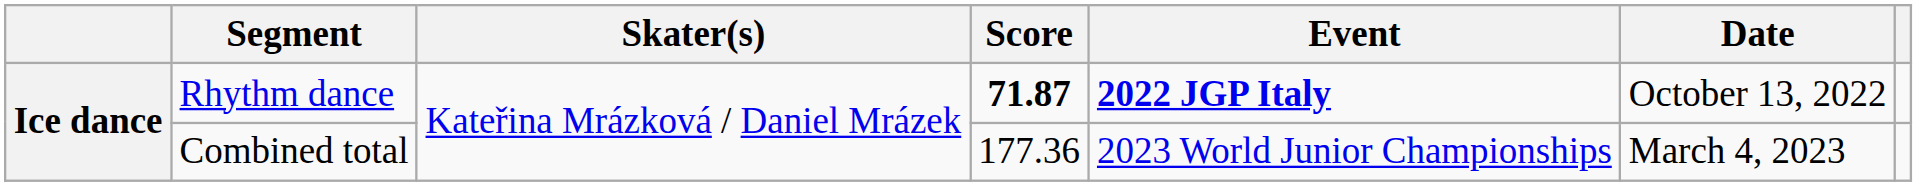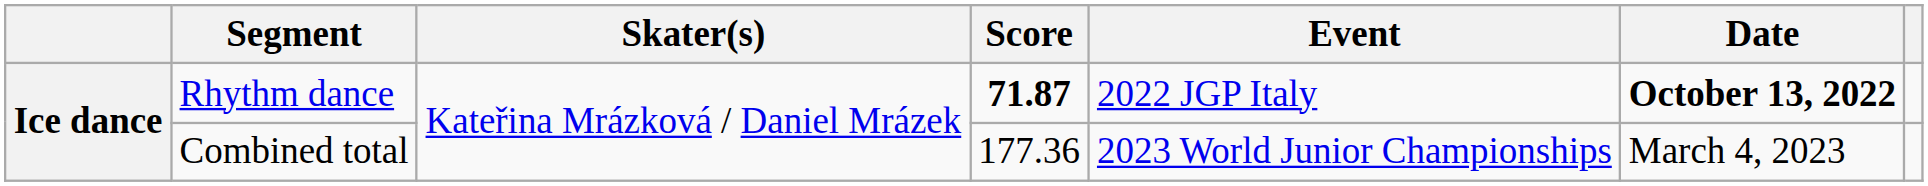Rhythm dance | Event: bold -> normal
Rhythm dance | Date: normal -> bold
